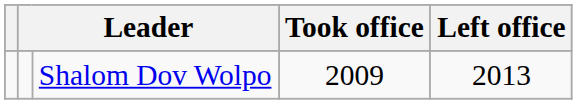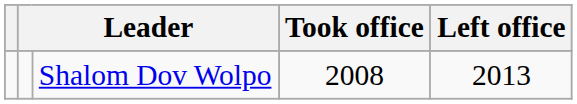Shalom Dov Wolpo | Took office: 2009 -> 2008
